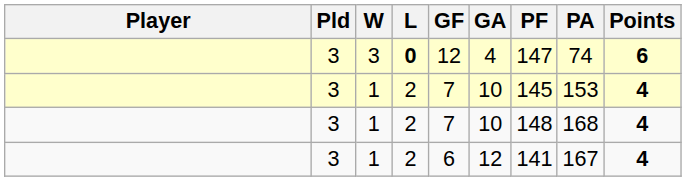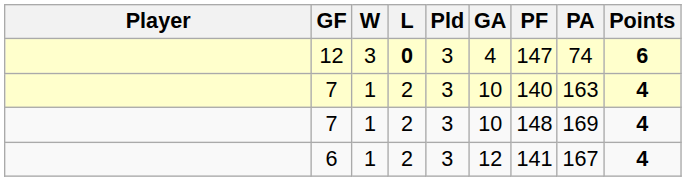columns swapped: Pld <-> GF
row 3 | PF: 145 -> 140
row 3 | PA: 153 -> 163
row 4 | PA: 168 -> 169
